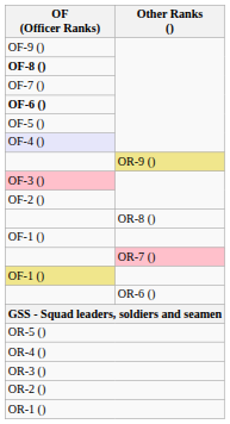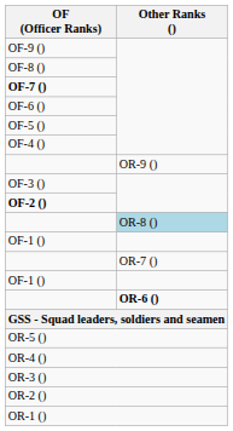row 3 | OF (Officer Ranks): bold -> normal
row 4 | OF (Officer Ranks): normal -> bold
row 5 | OF (Officer Ranks): bold -> normal
row 7 | OF (Officer Ranks): lavender background -> no background
row 8 | Other Ranks (): khaki background -> no background
row 9 | OF (Officer Ranks): pink background -> no background
row 10 | OF (Officer Ranks): normal -> bold
row 11 | Other Ranks (): no background -> lightblue background
row 13 | Other Ranks (): pink background -> no background
row 14 | OF (Officer Ranks): khaki background -> no background
row 15 | Other Ranks (): normal -> bold
